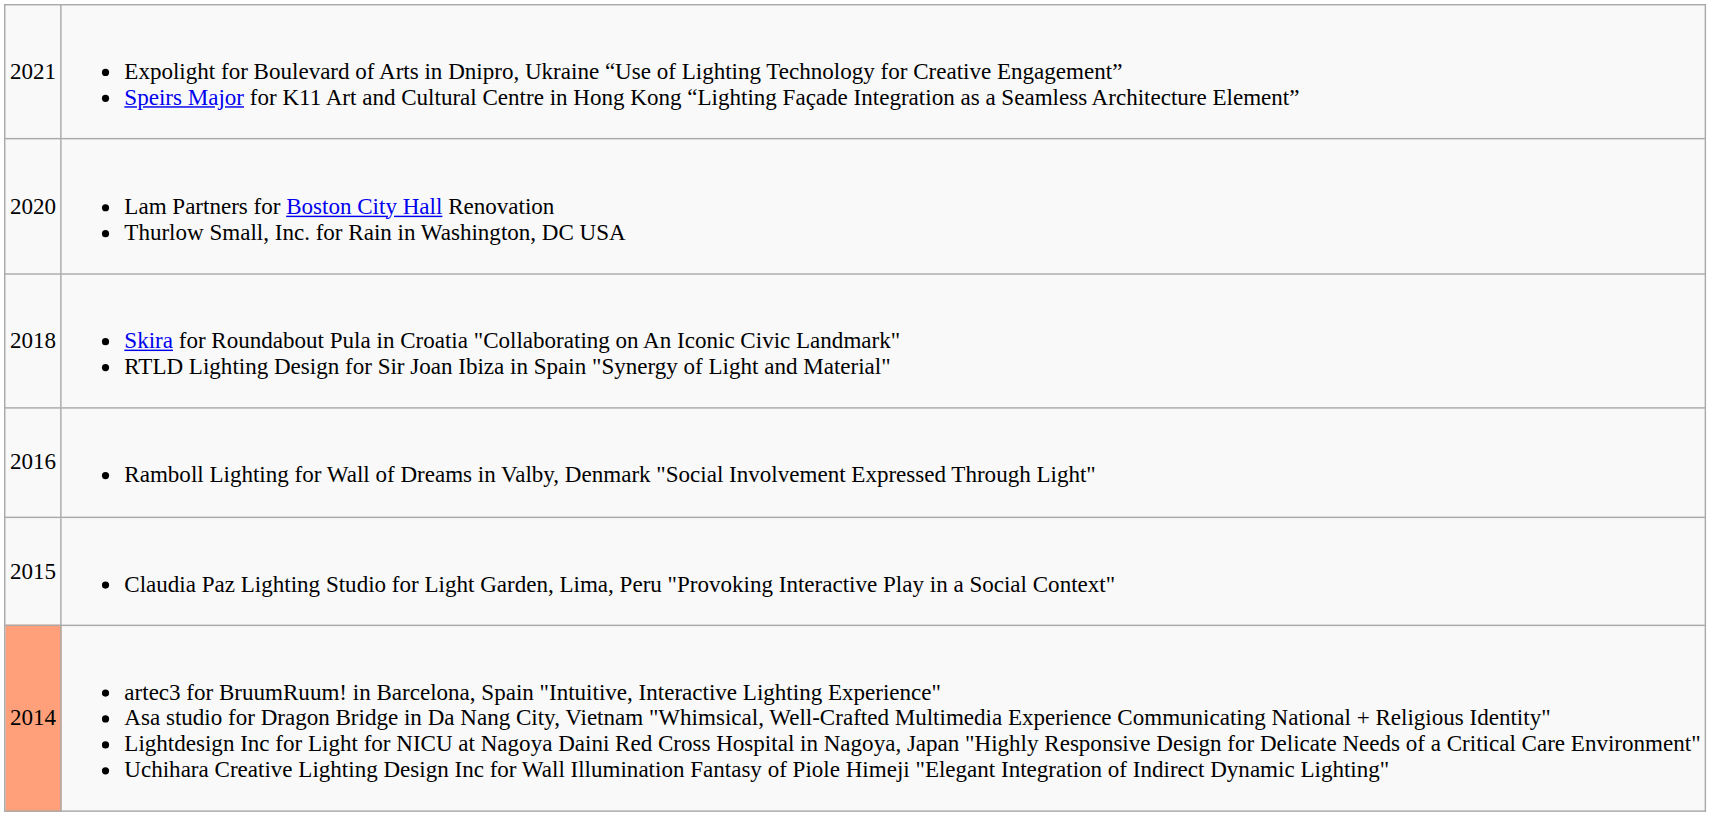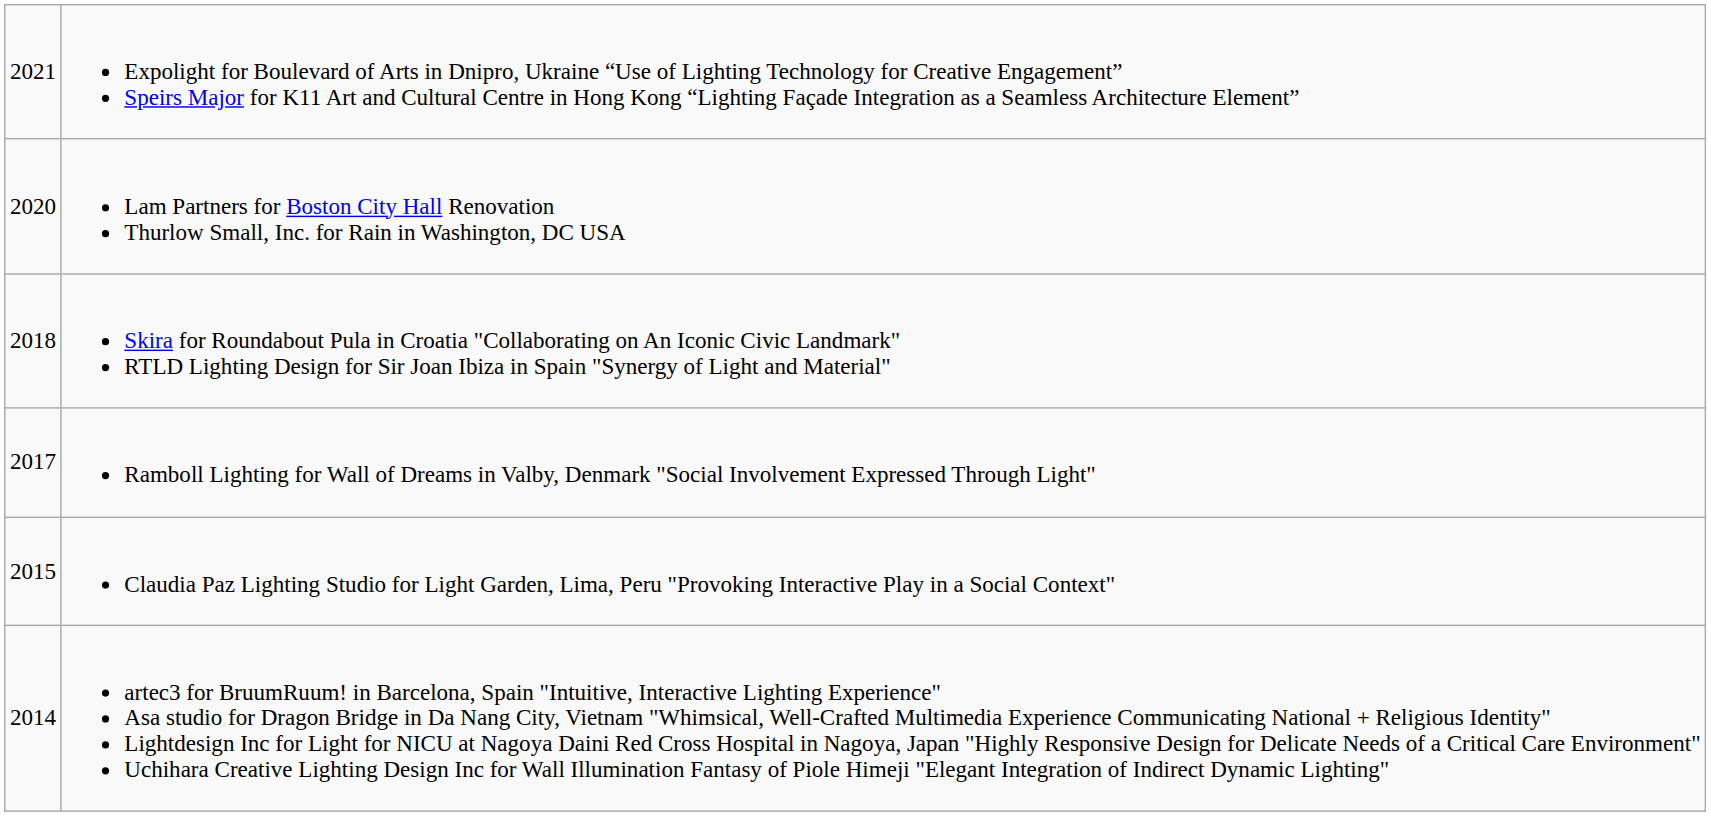row 4 | column 1: 2016 -> 2017
row 6 | column 1: lightsalmon background -> no background
